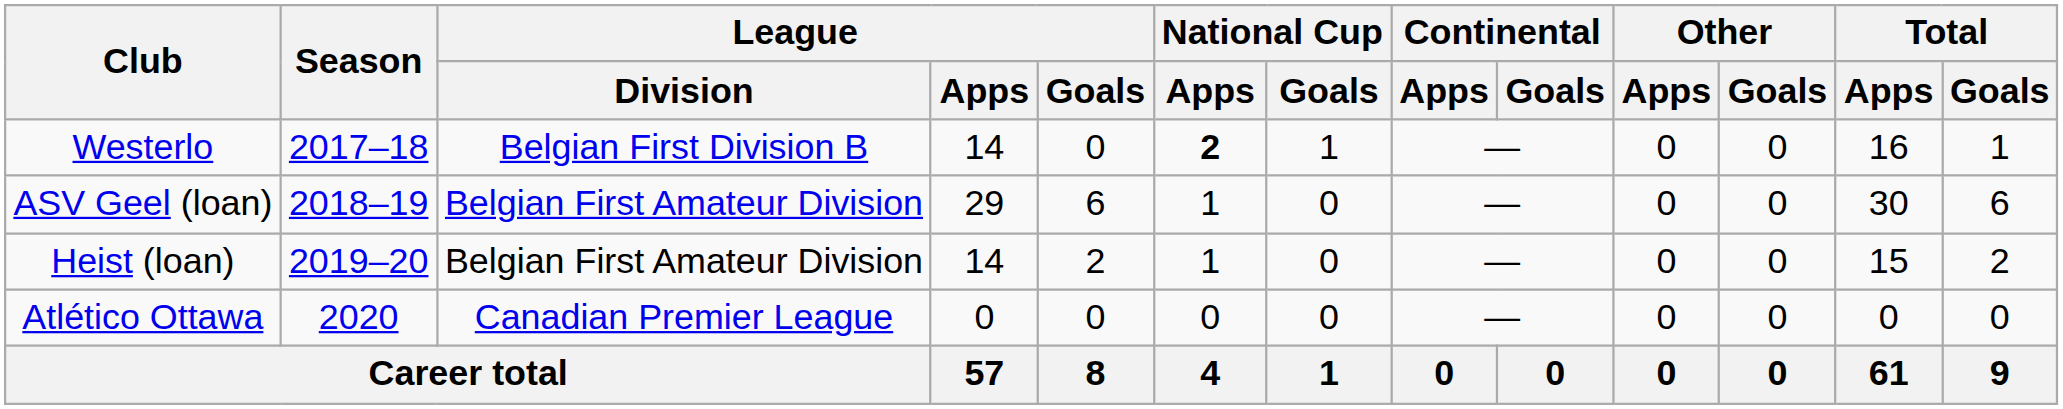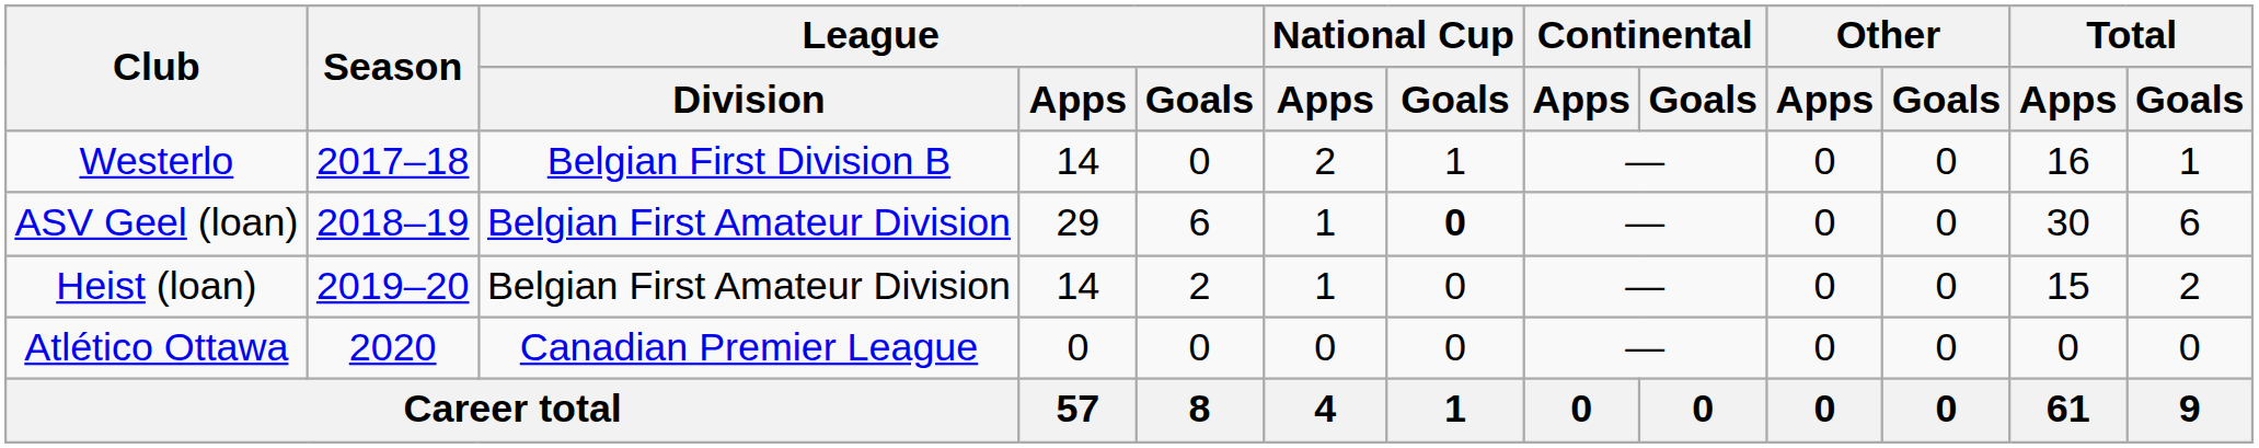Westerlo | National Cup / Apps: bold -> normal
ASV Geel (loan) | National Cup / Goals: normal -> bold
